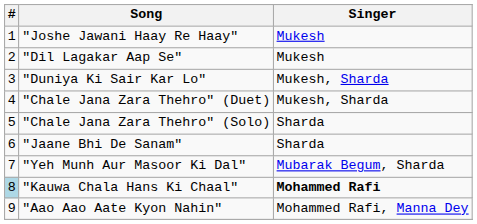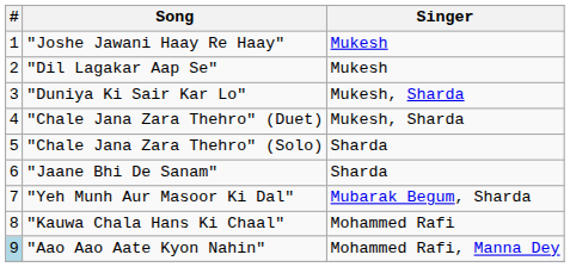"Kauwa Chala Hans Ki Chaal" | #: lightblue background -> no background
"Kauwa Chala Hans Ki Chaal" | Singer: bold -> normal
"Aao Aao Aate Kyon Nahin" | #: no background -> lightblue background
